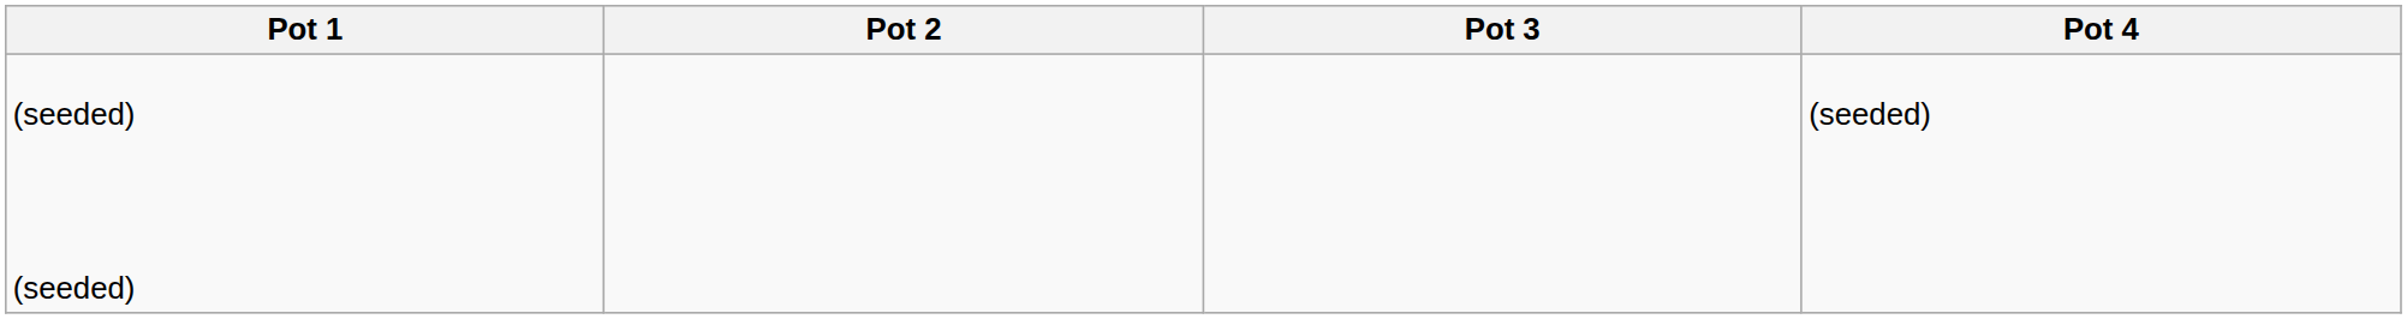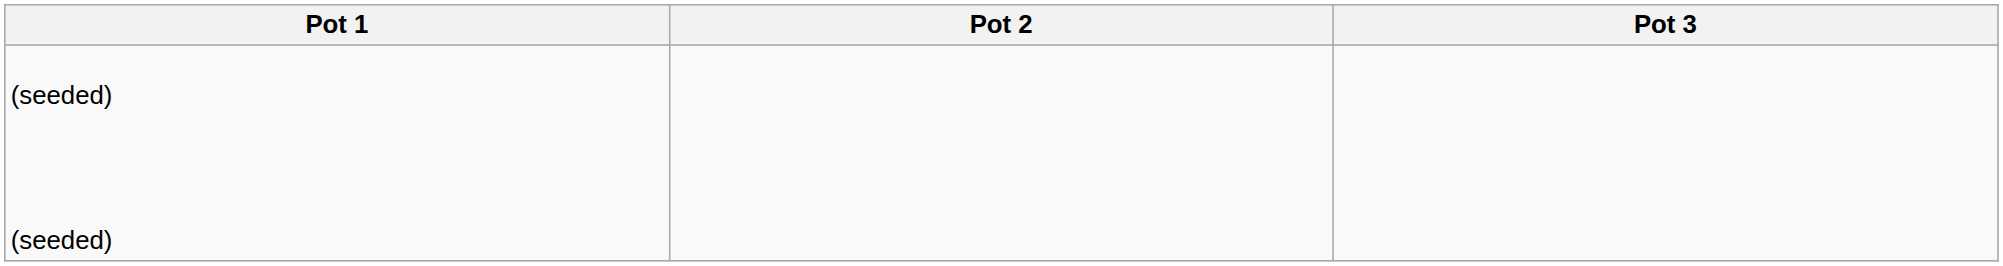- column: Pot 4 | (seeded)
